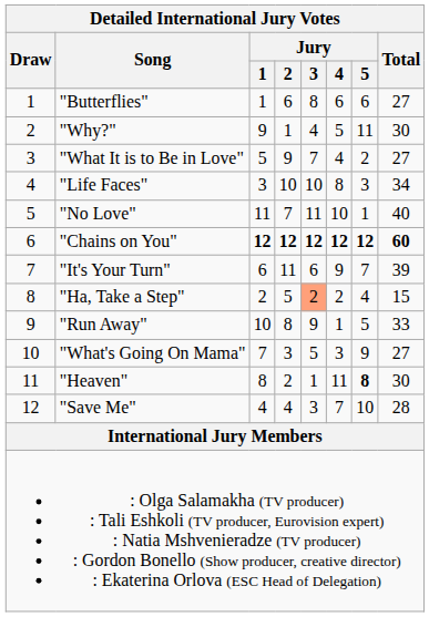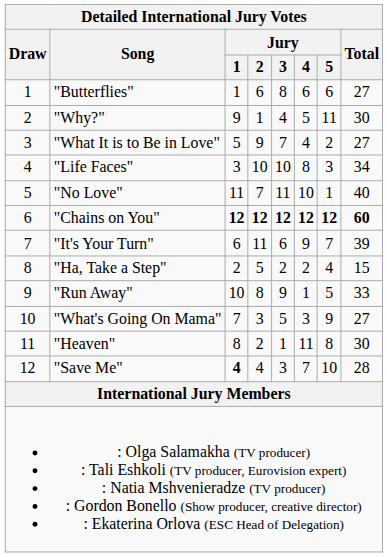"Ha, Take a Step" | Jury / 3: lightsalmon background -> no background
"Heaven" | Jury / 5: bold -> normal
"Save Me" | Jury / 1: normal -> bold
